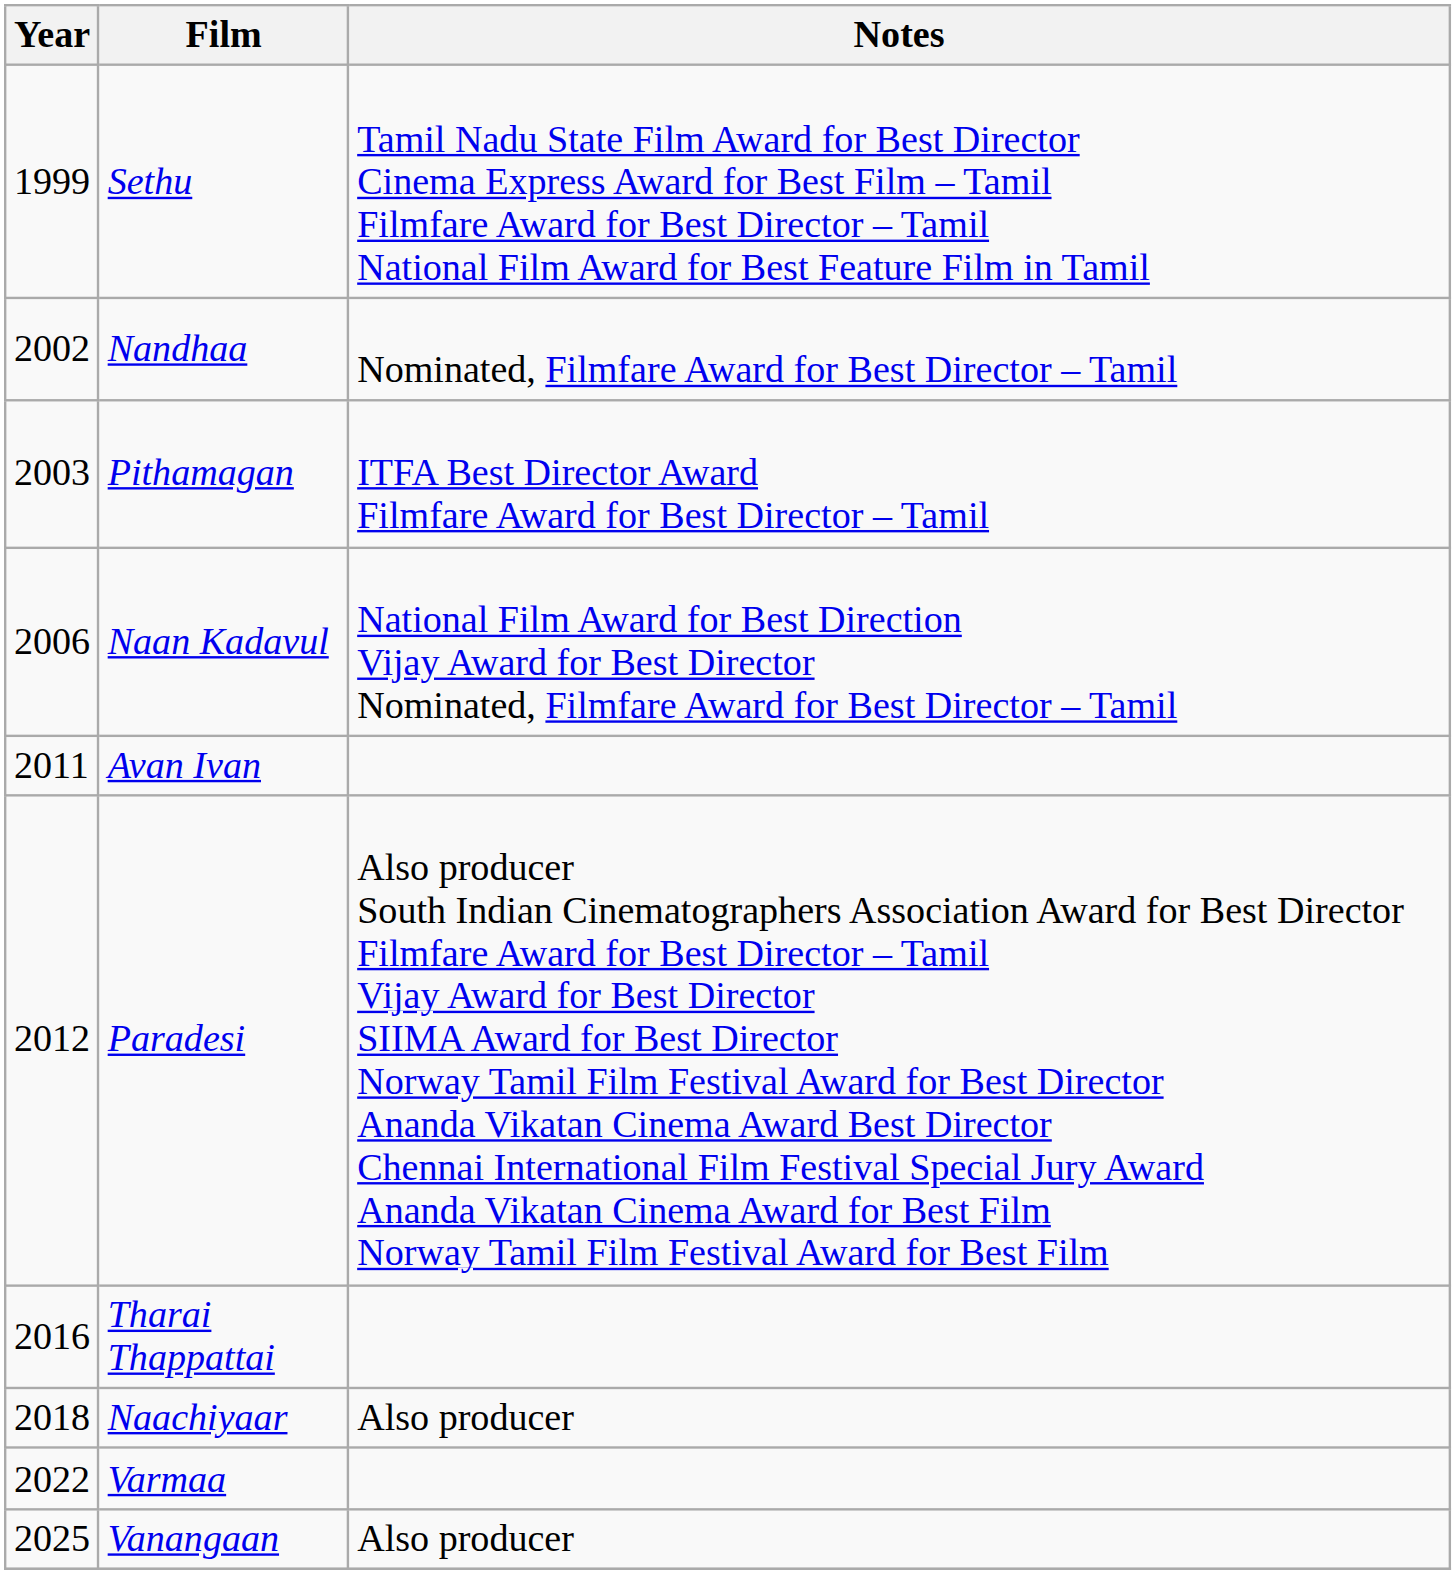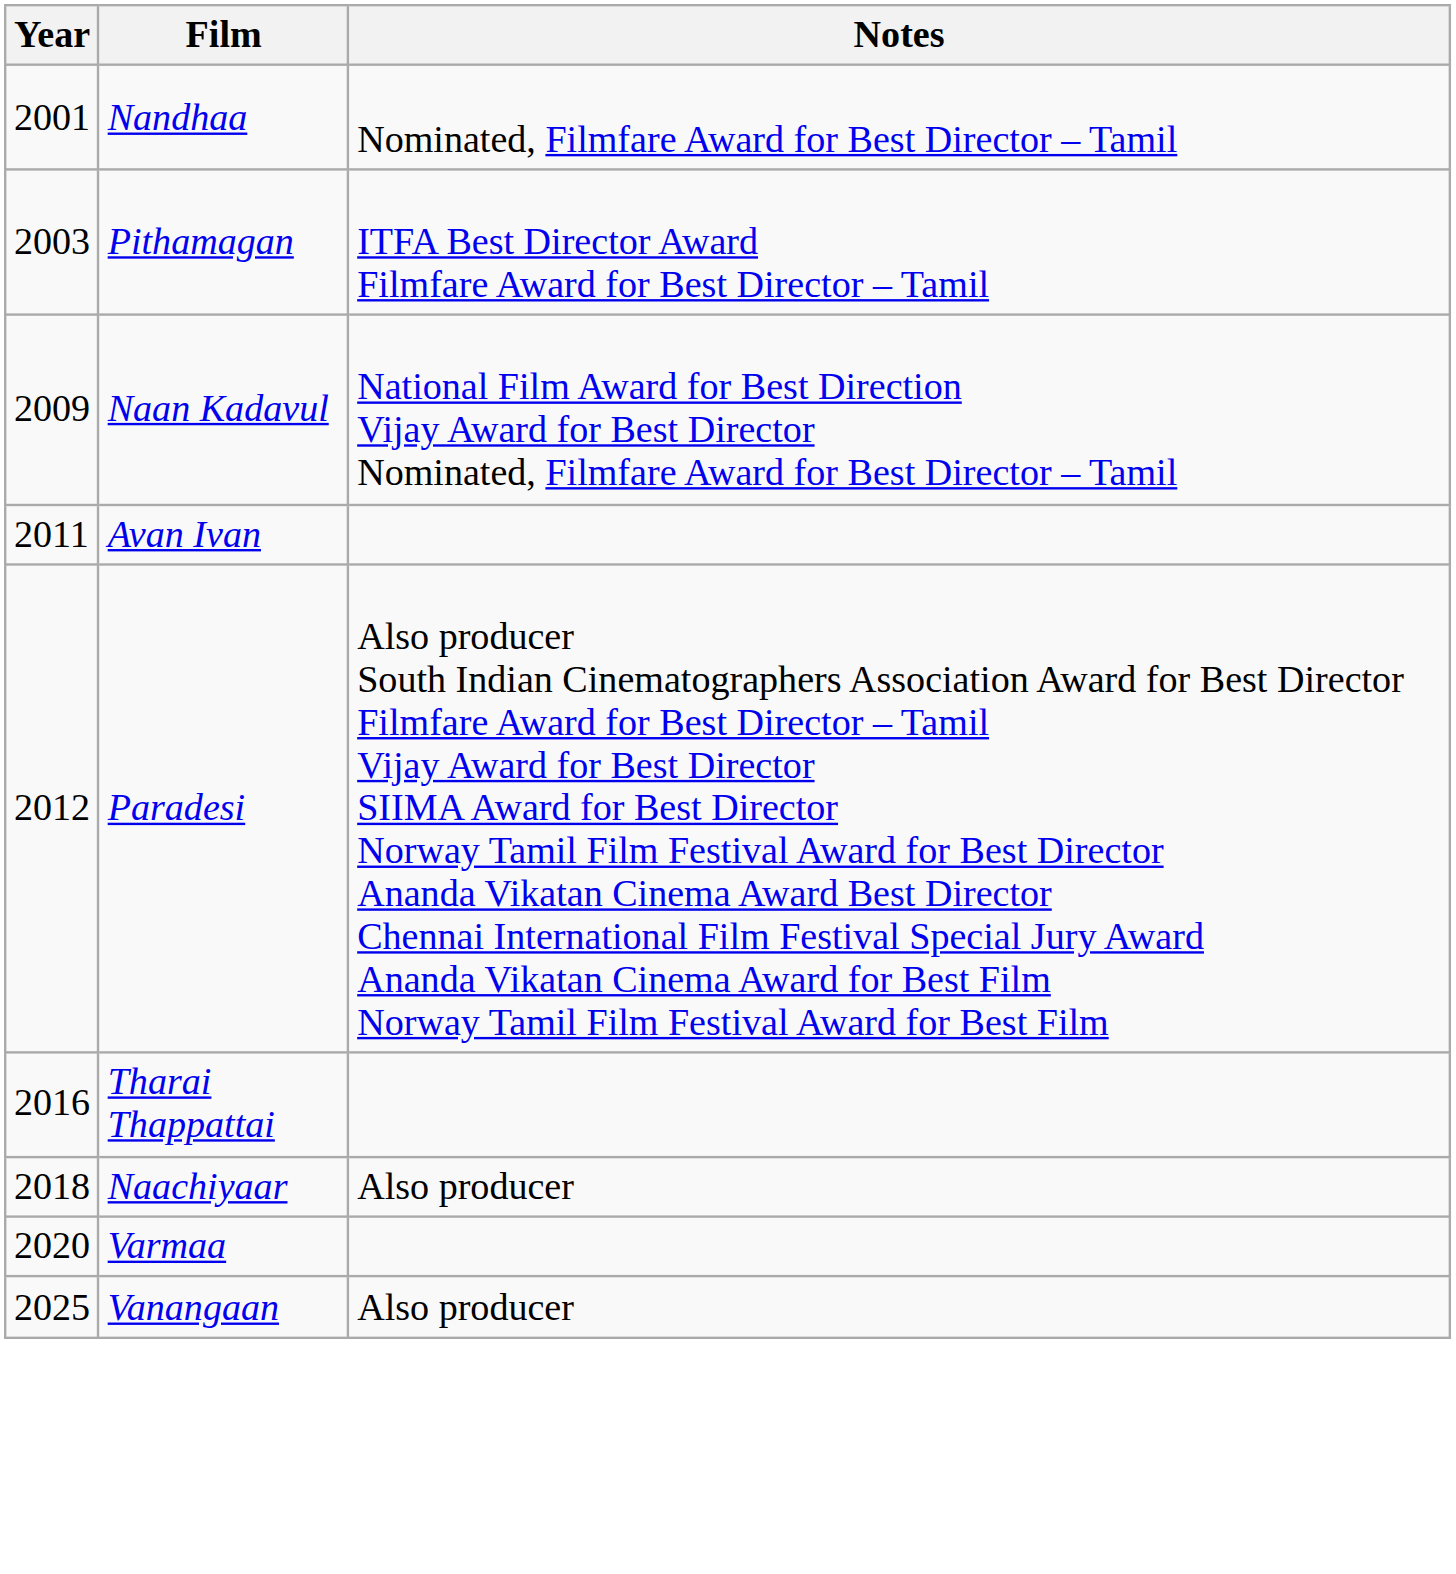- row: 1999 | Sethu | Tamil Nadu State Film Award for Best Director Cinema Express Award for Best Film – Tamil Filmfare Award for Best Director – Tamil National Film Award for Best Feature Film in Tamil
Nandhaa | Year: 2002 -> 2001
Naan Kadavul | Year: 2006 -> 2009
Varmaa | Year: 2022 -> 2020
